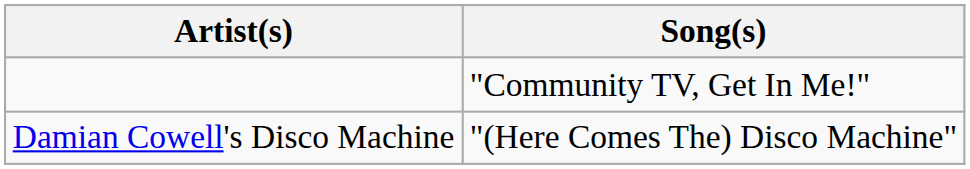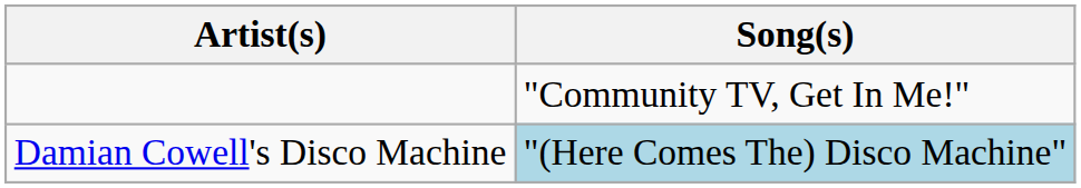Damian Cowell's Disco Machine | Song(s): no background -> lightblue background
